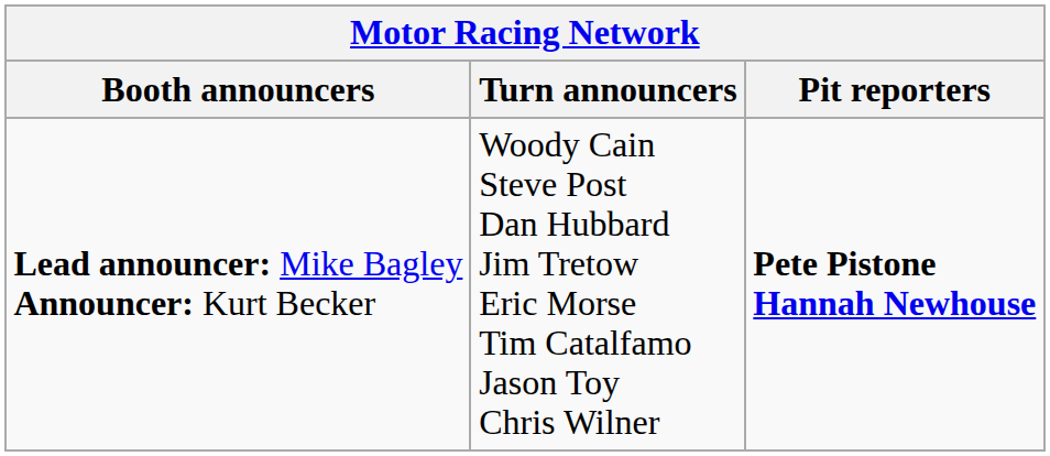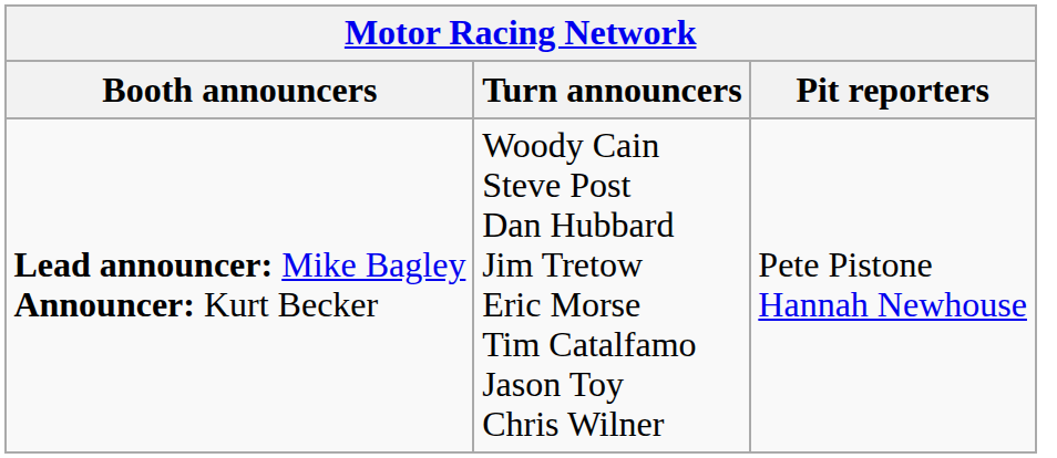Lead announcer: Mike Bagley Announcer: Kurt Becker | Pit reporters: bold -> normal
